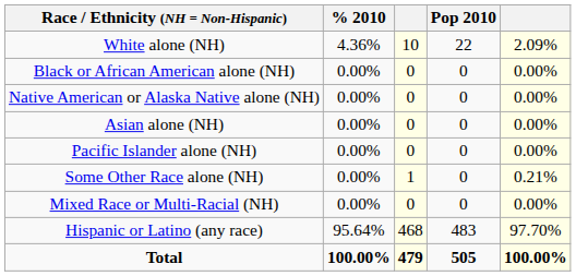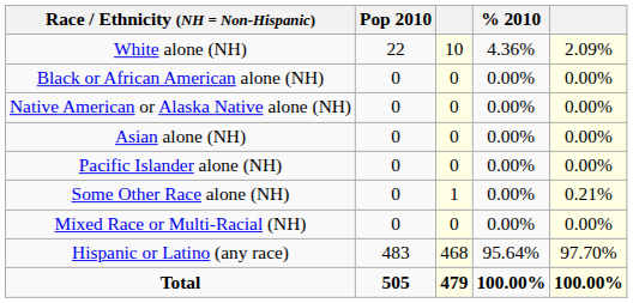columns swapped: Pop 2010 <-> % 2010
